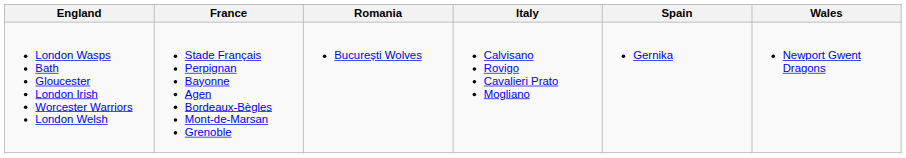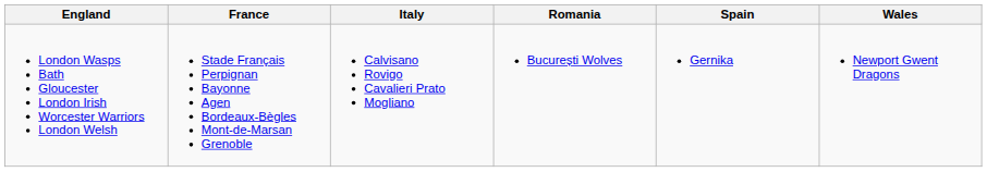columns swapped: Italy <-> Romania
